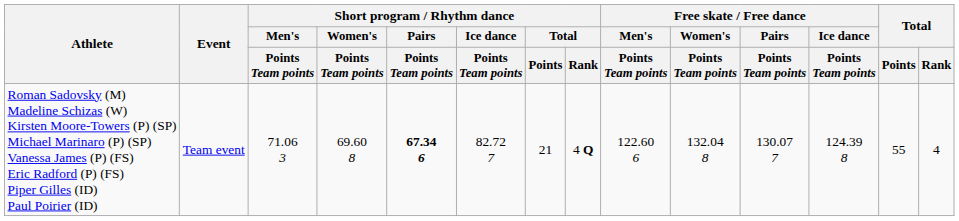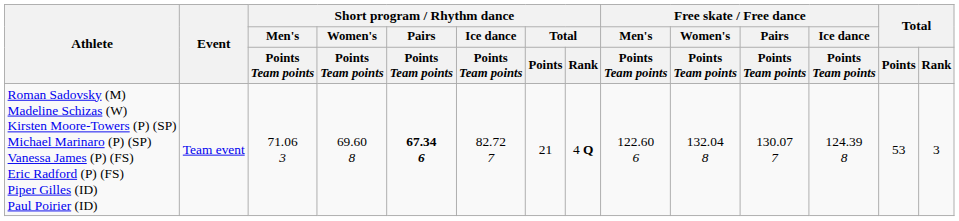row 4 | Total / Points: 55 -> 53
row 4 | Total / Rank: 4 -> 3
